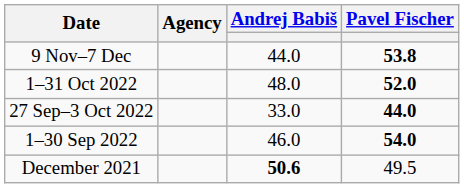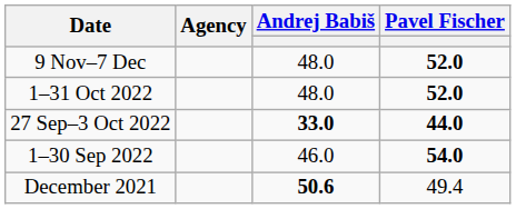9 Nov–7 Dec | Andrej Babiš: 44.0 -> 48.0
9 Nov–7 Dec | Pavel Fischer: 53.8 -> 52.0
27 Sep–3 Oct 2022 | Andrej Babiš: normal -> bold
December 2021 | Pavel Fischer: 49.5 -> 49.4
